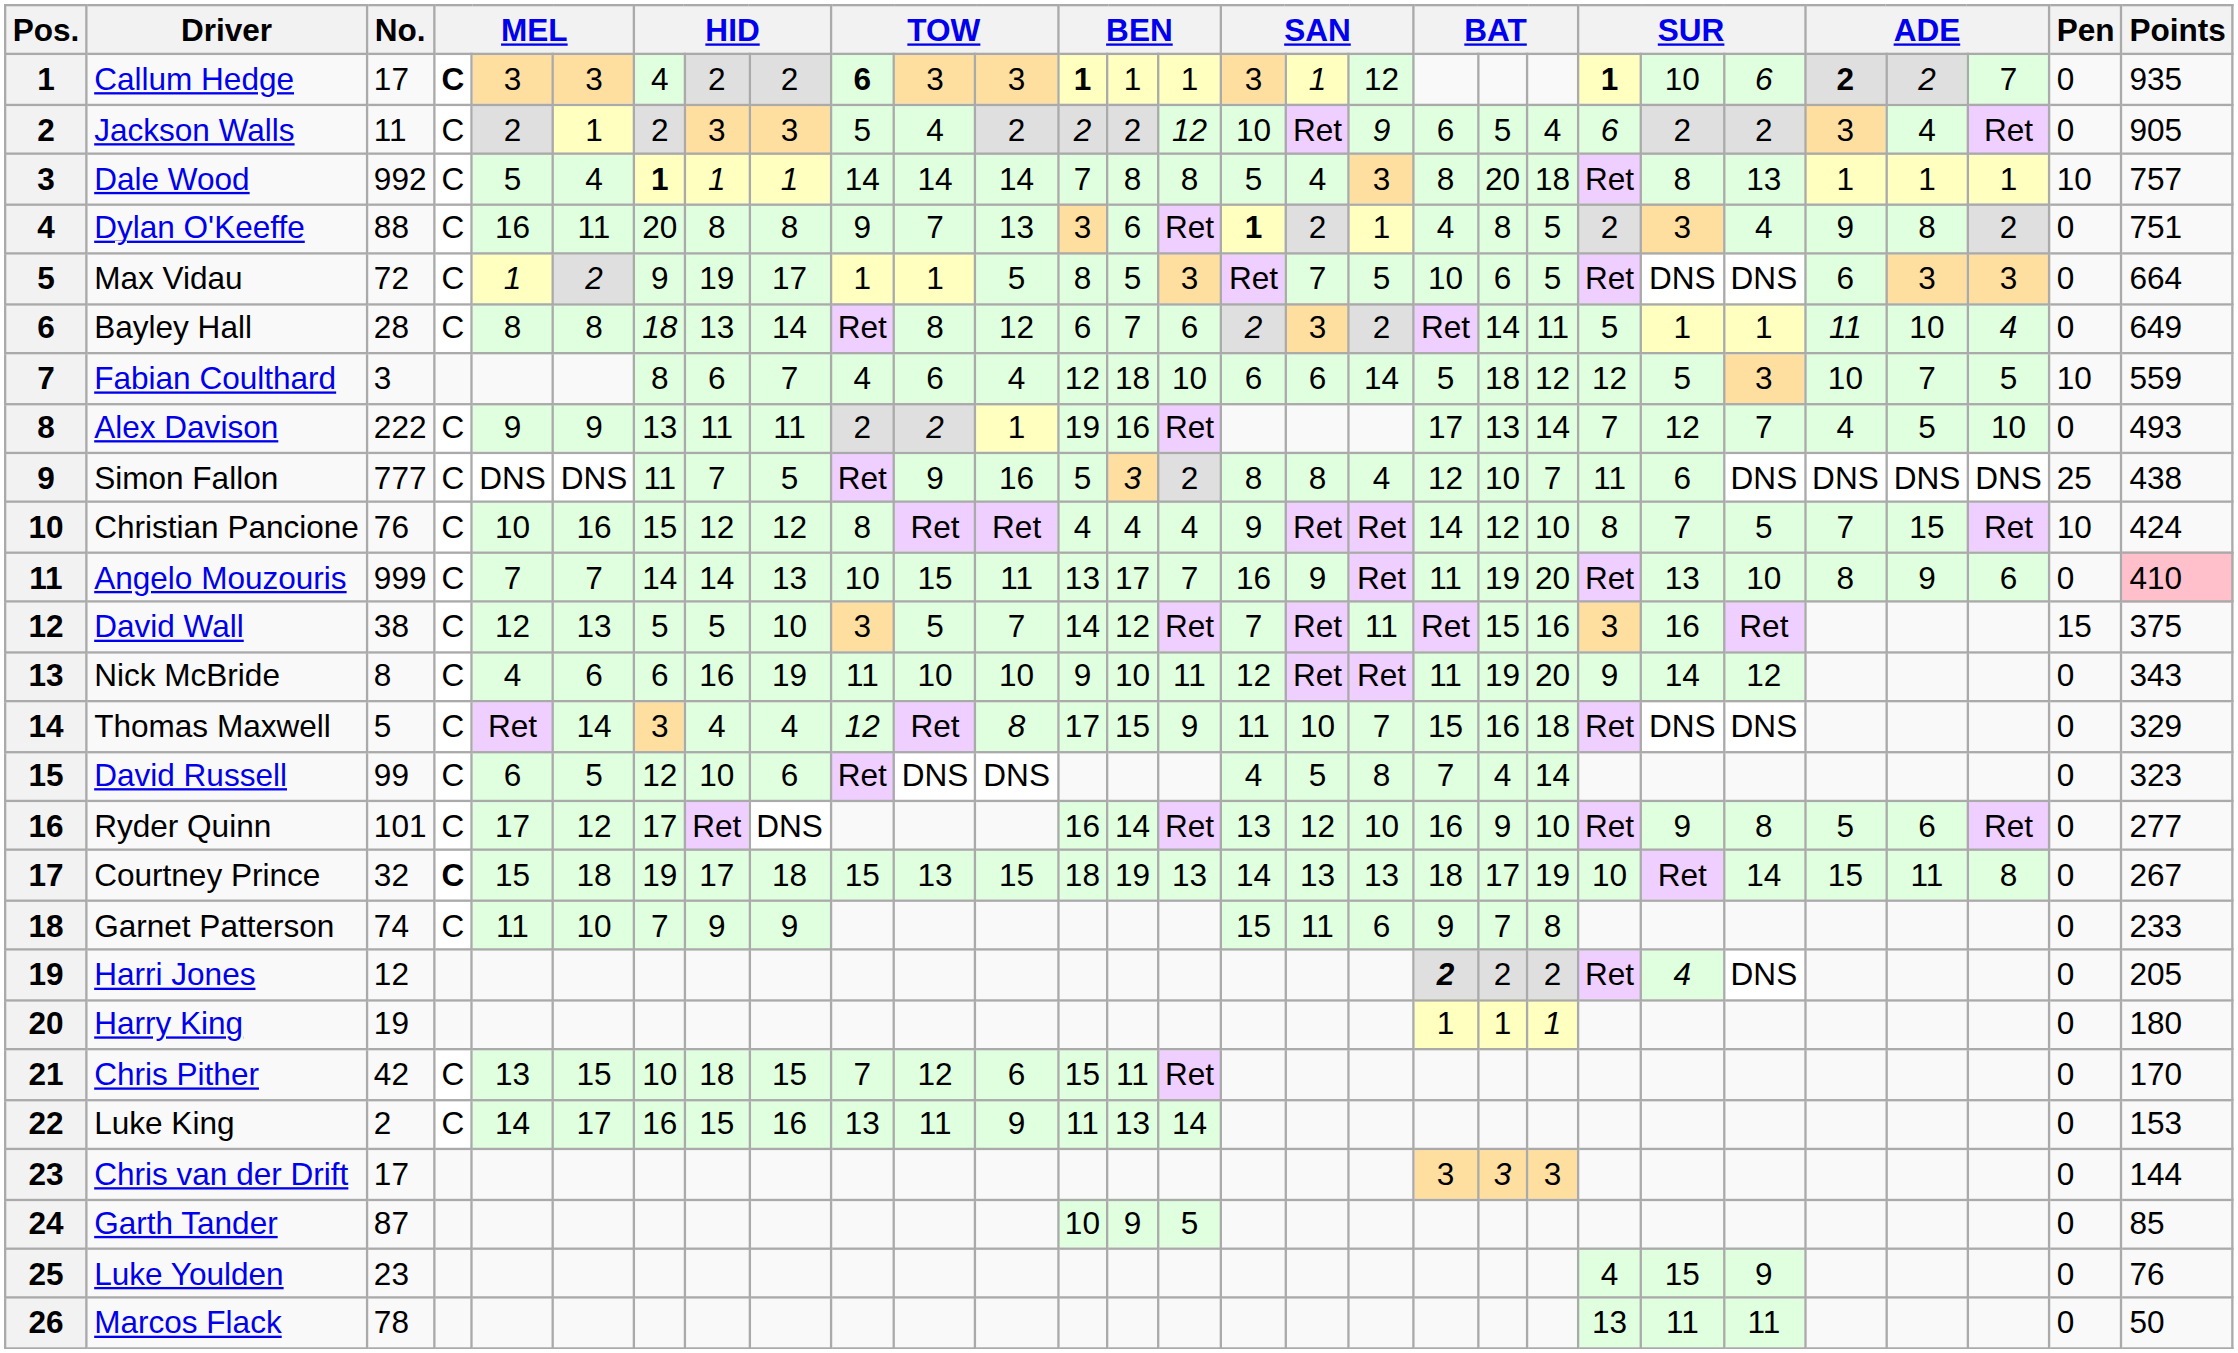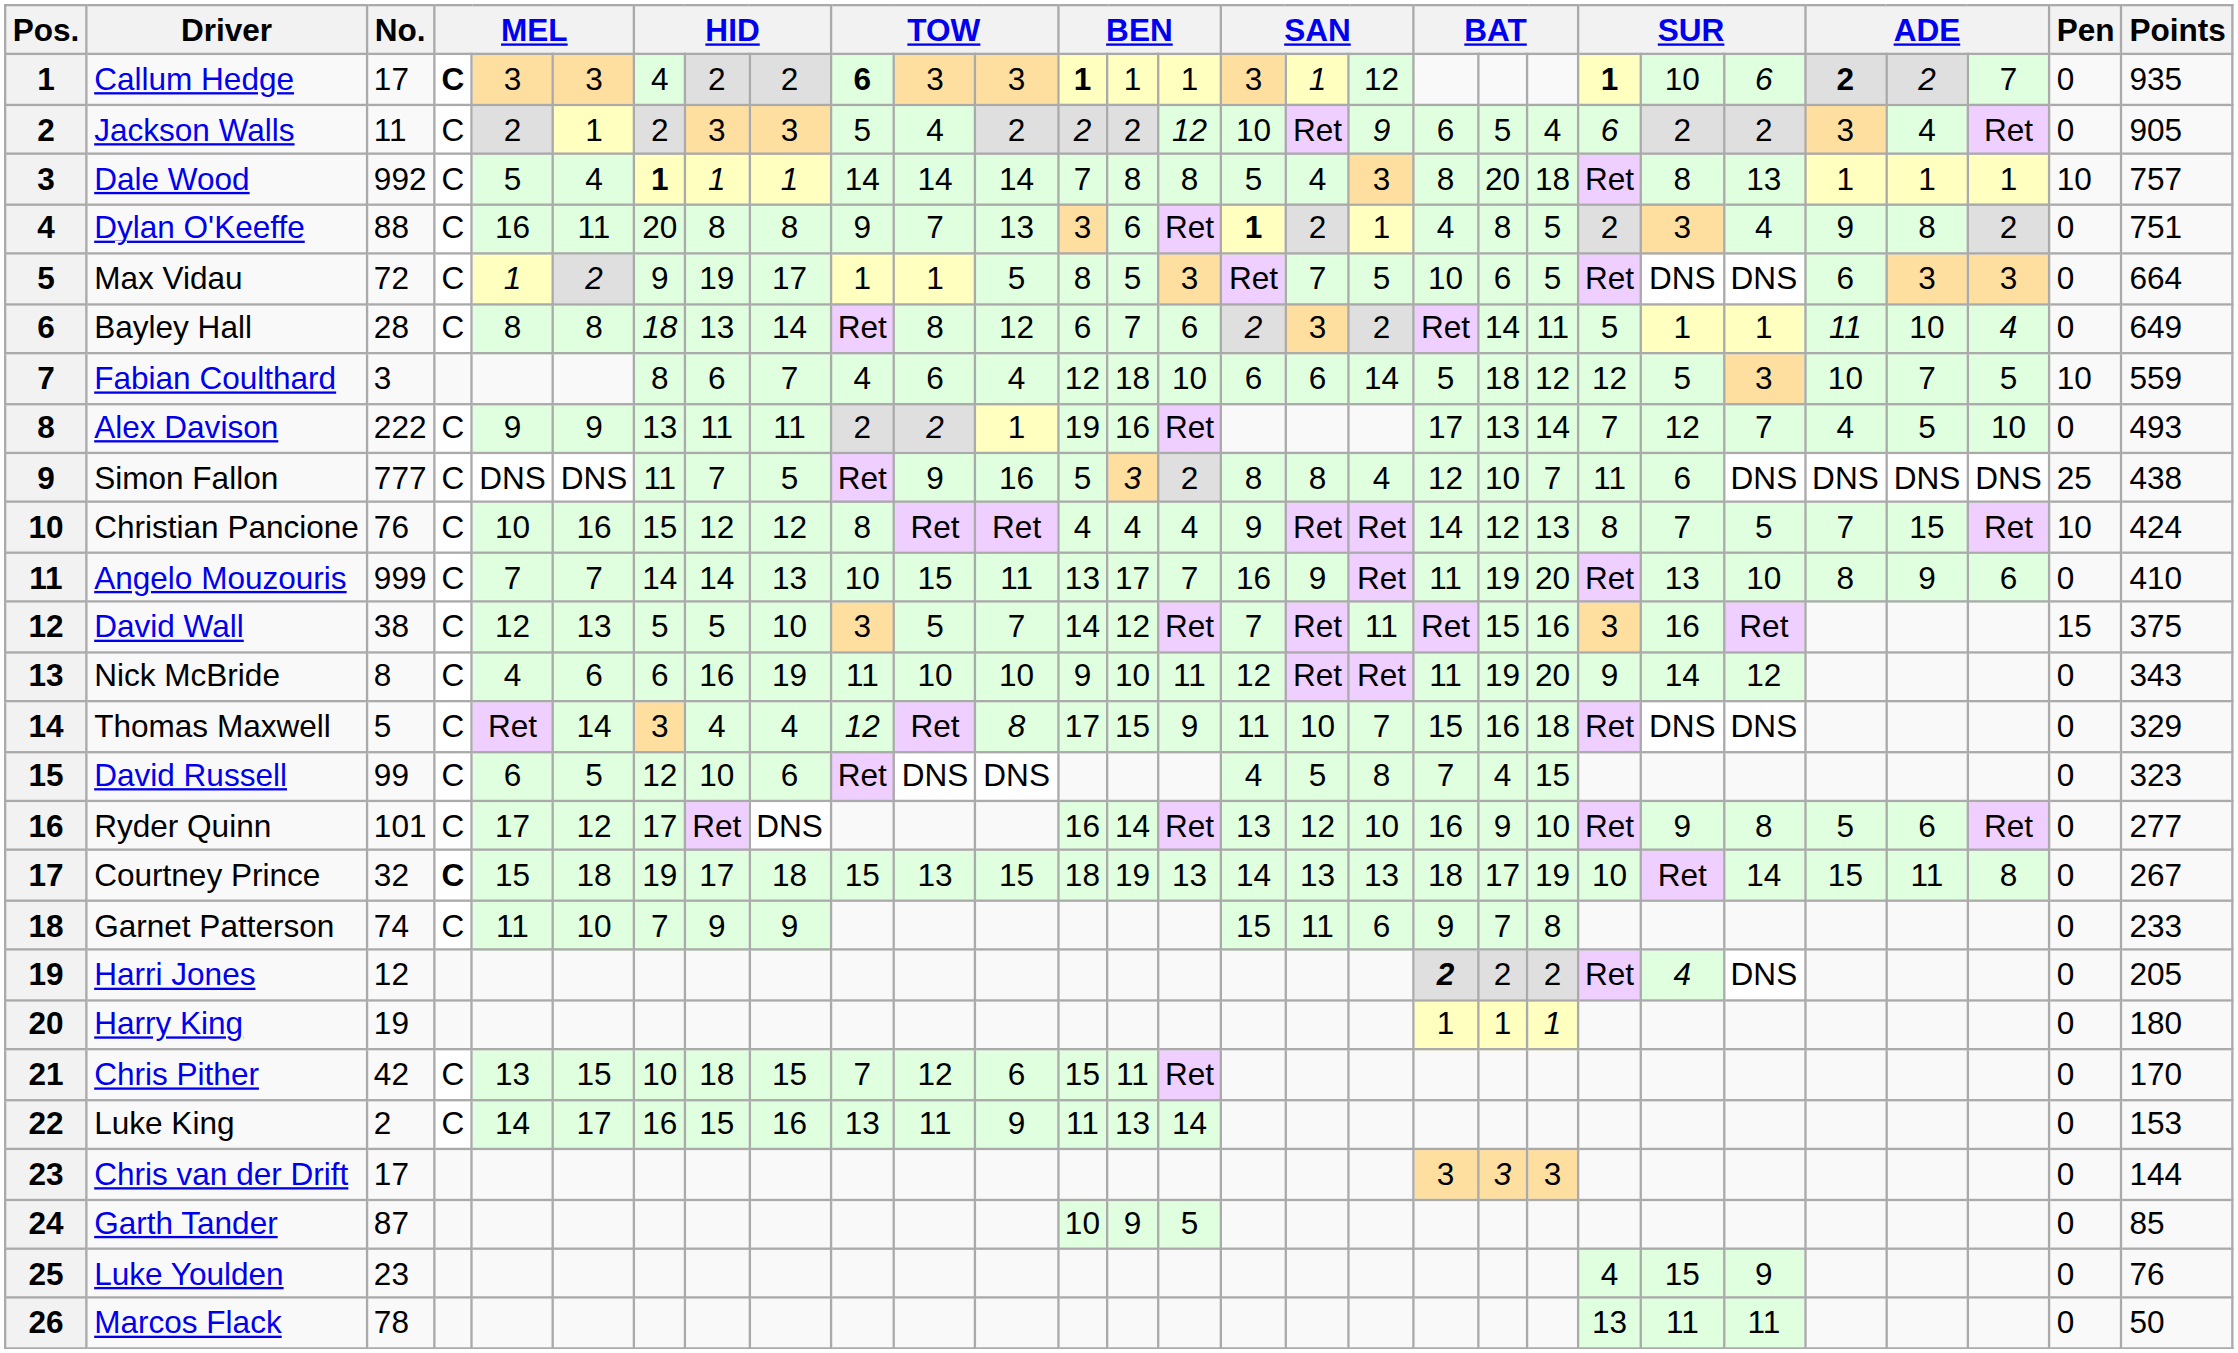Christian Pancione | column 21: 10 -> 13
Angelo Mouzouris | Points: pink background -> no background
David Russell | column 21: 14 -> 15
